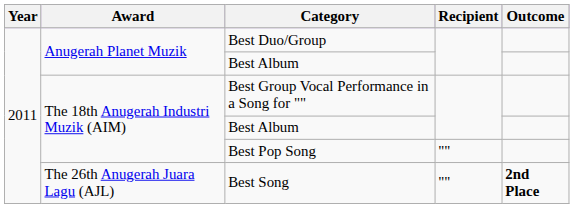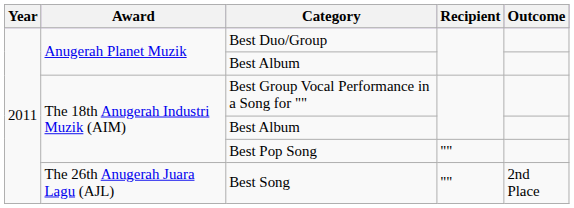Best Song | Outcome: bold -> normal
